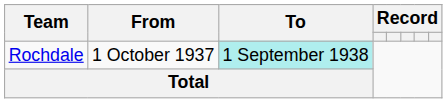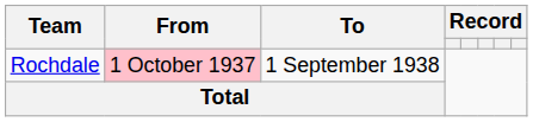Rochdale | From: no background -> pink background
Rochdale | To: paleturquoise background -> no background
